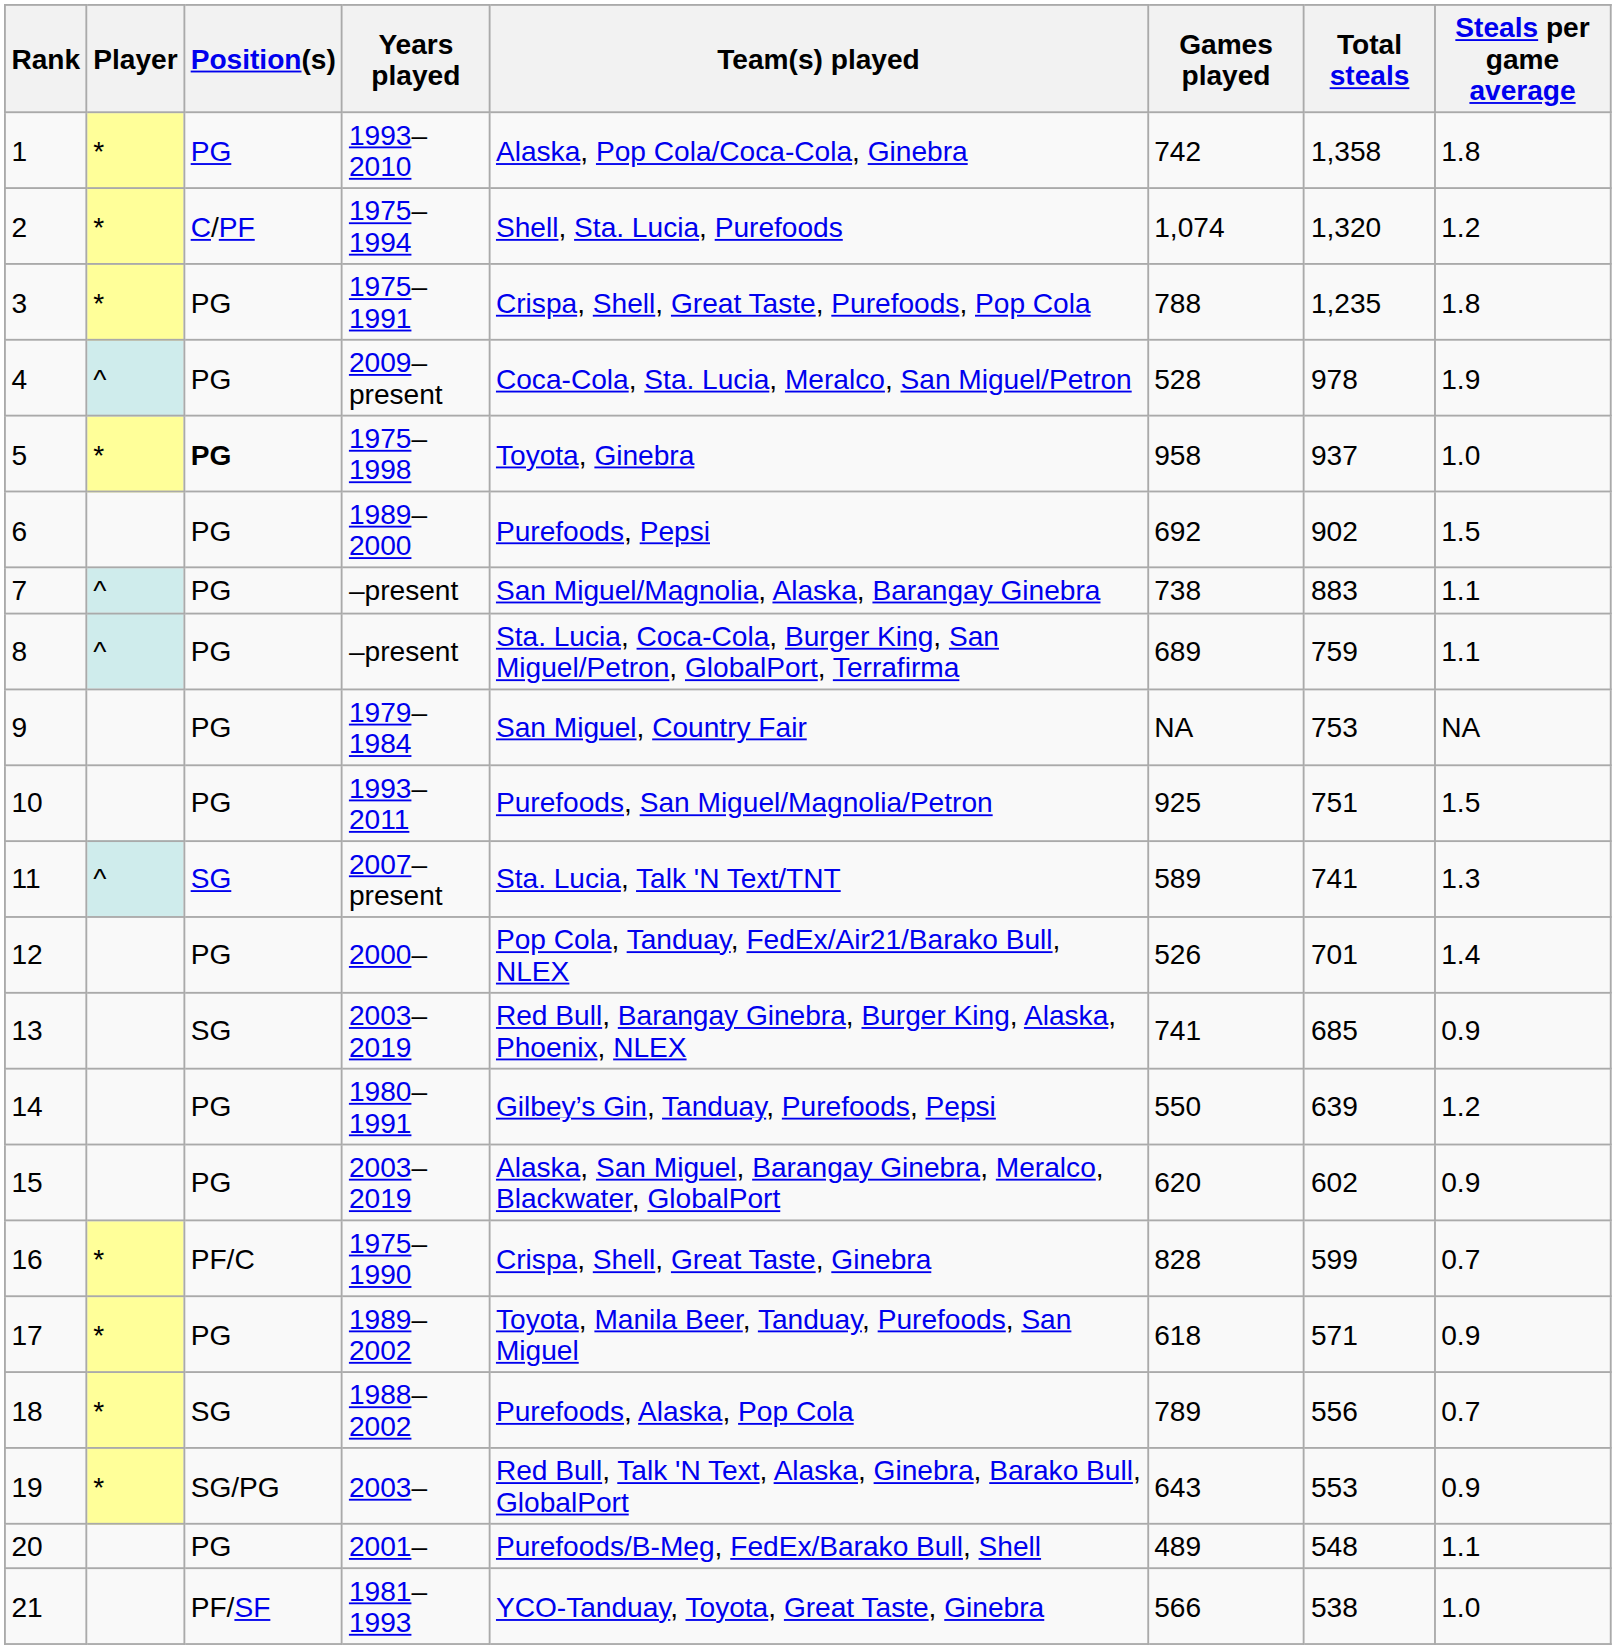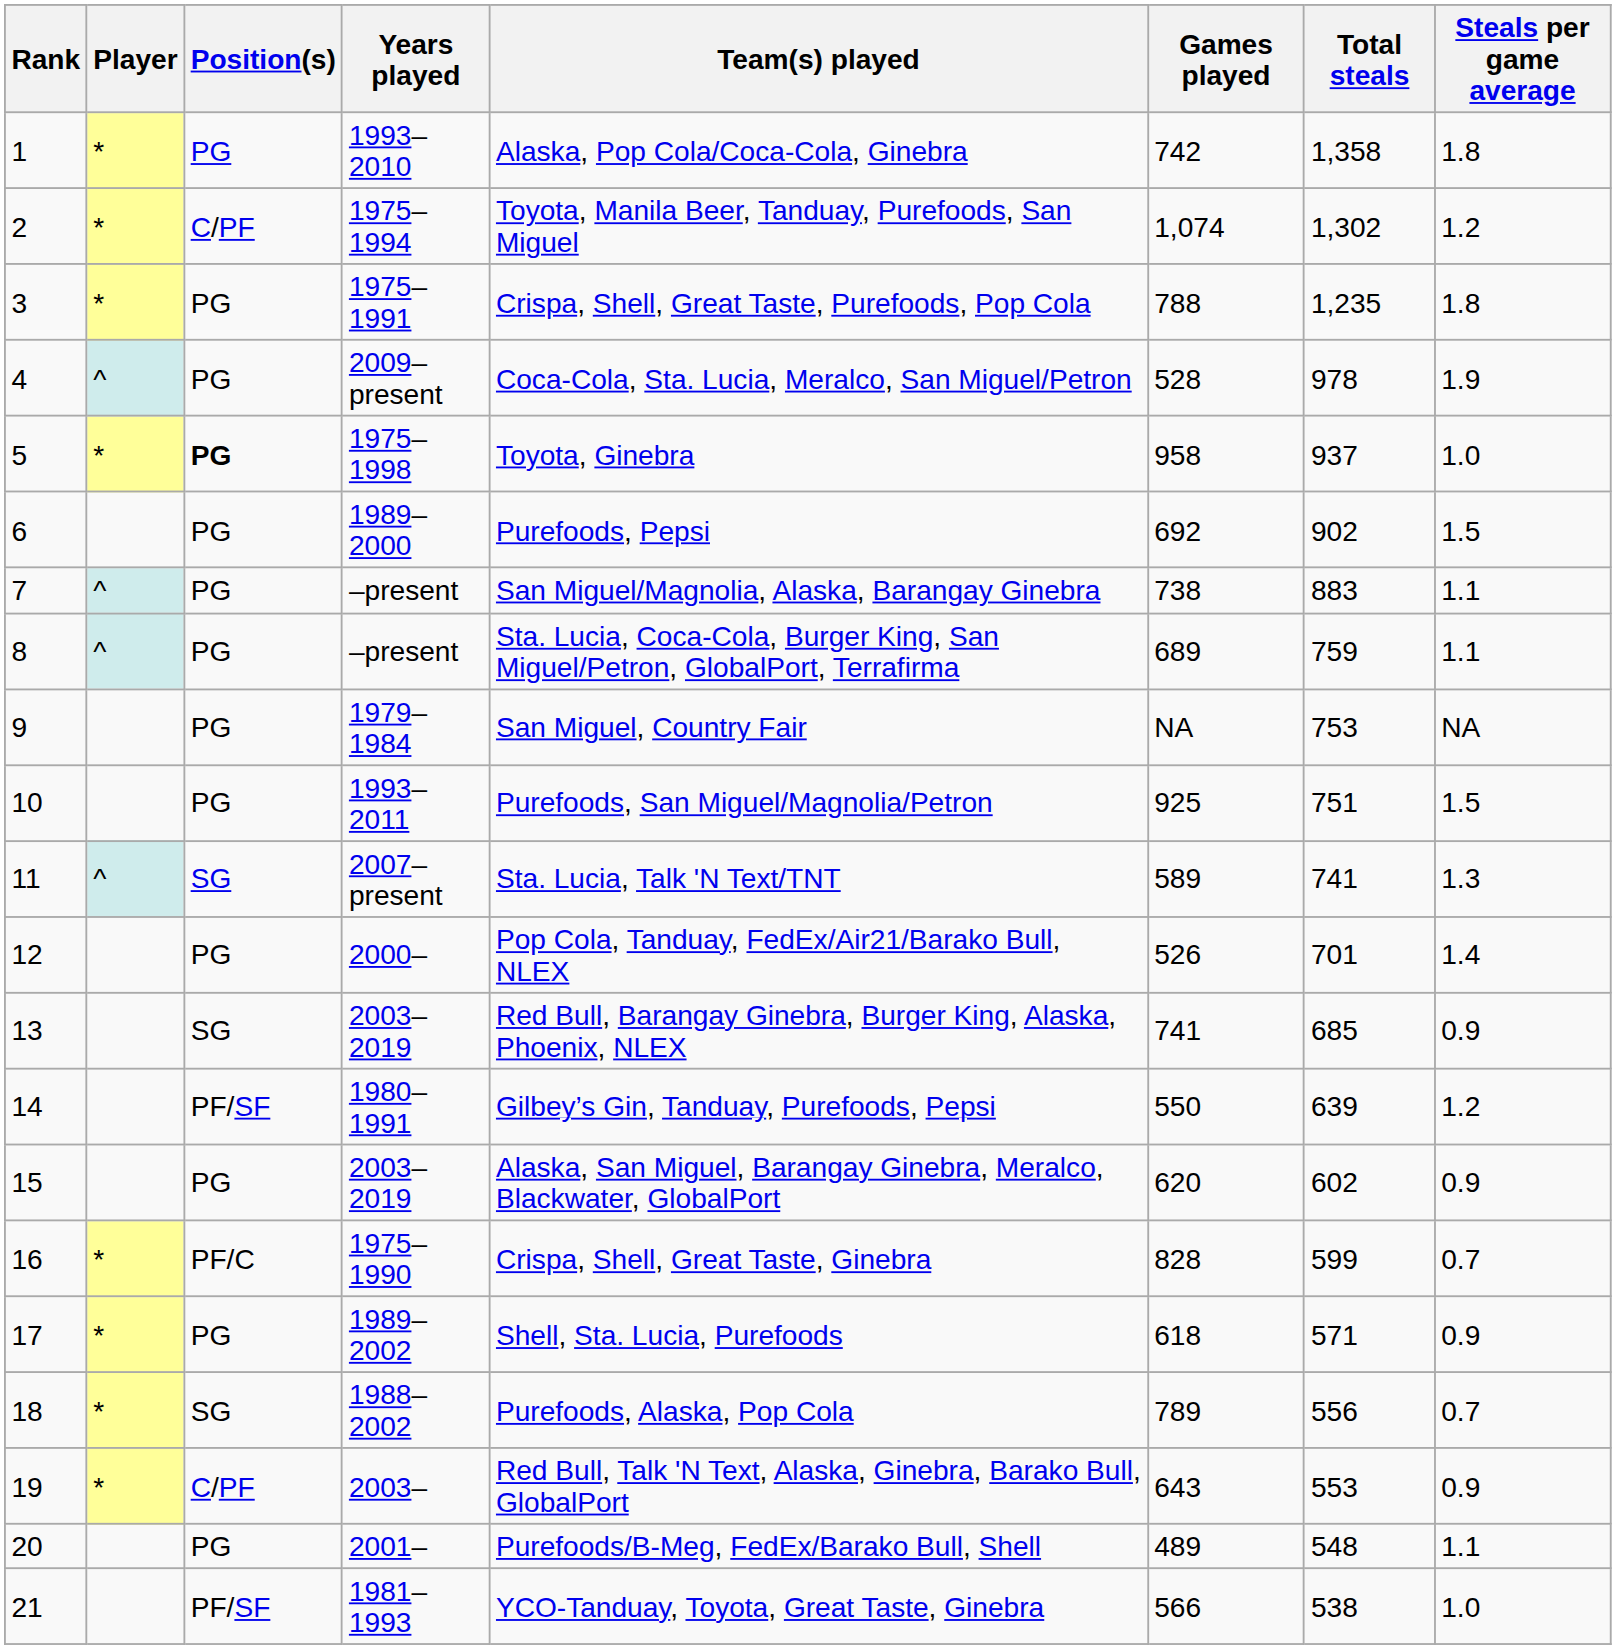2 | Team(s) played: Shell, Sta. Lucia, Purefoods -> Toyota, Manila Beer, Tanduay, Purefoods, San Miguel
2 | Total steals: 1,320 -> 1,302
14 | Position(s): PG -> PF/SF
17 | Team(s) played: Toyota, Manila Beer, Tanduay, Purefoods, San Miguel -> Shell, Sta. Lucia, Purefoods
19 | Position(s): SG/PG -> C/PF
